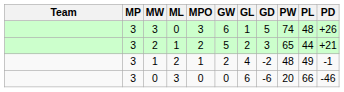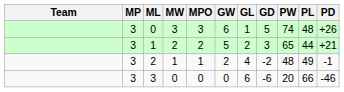columns swapped: MW <-> ML
